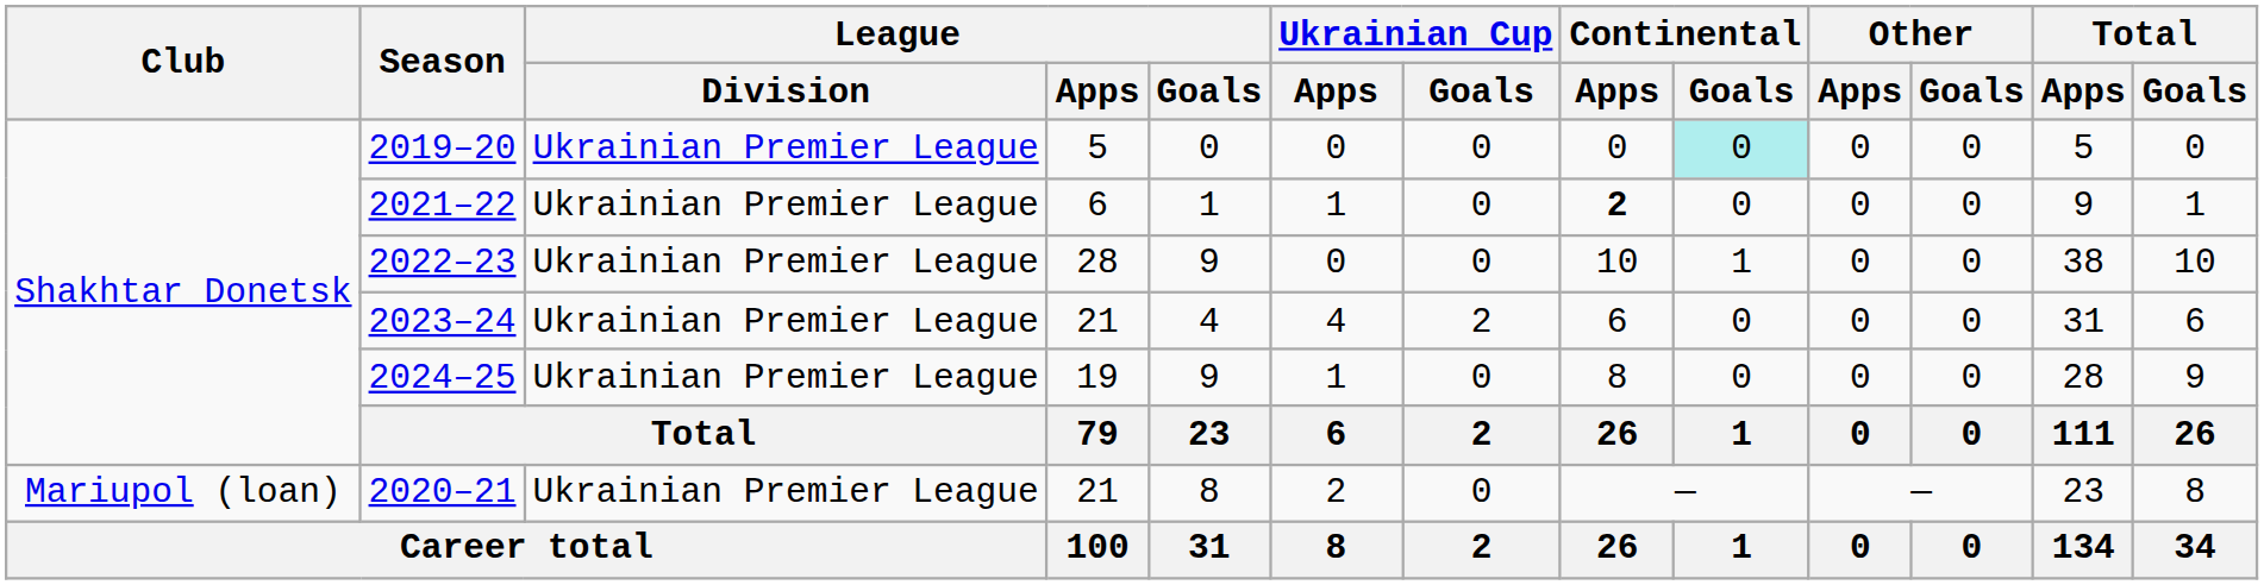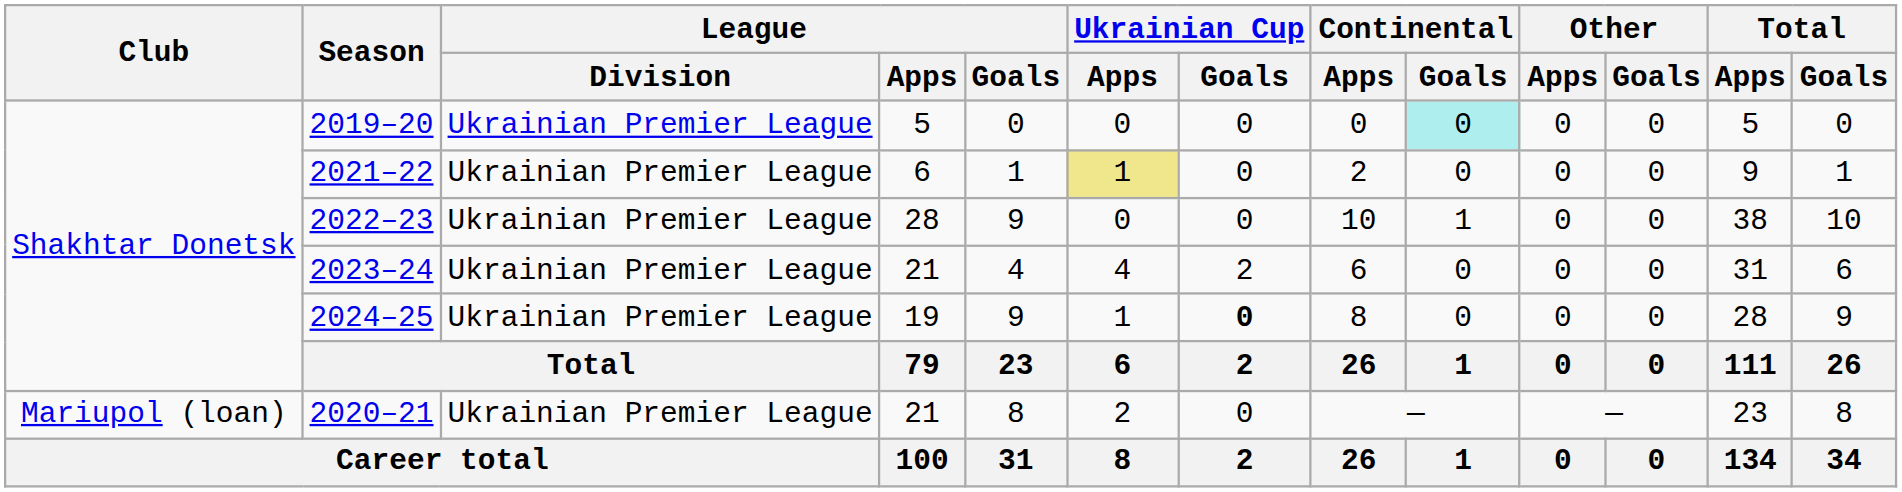2021–22 | Ukrainian Cup / Apps: no background -> khaki background
2021–22 | Continental / Apps: bold -> normal
2024–25 | Ukrainian Cup / Goals: normal -> bold
